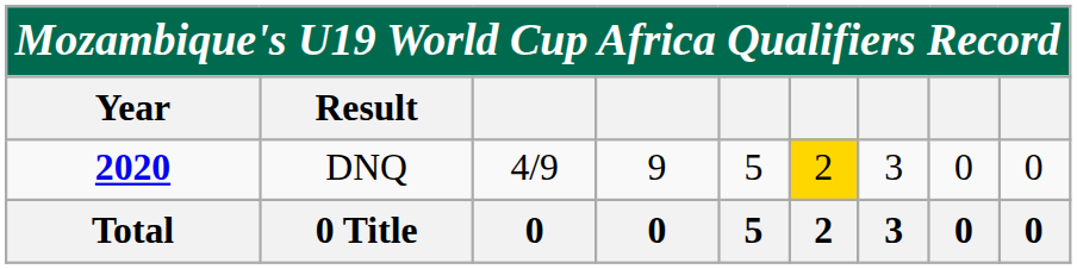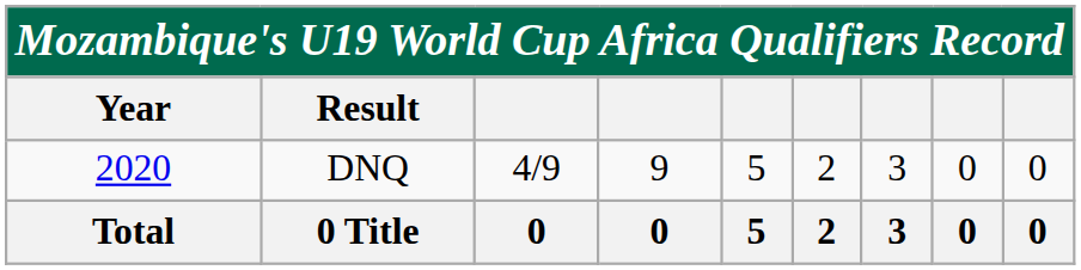DNQ | Year: bold -> normal
DNQ | column 6: gold background -> no background
